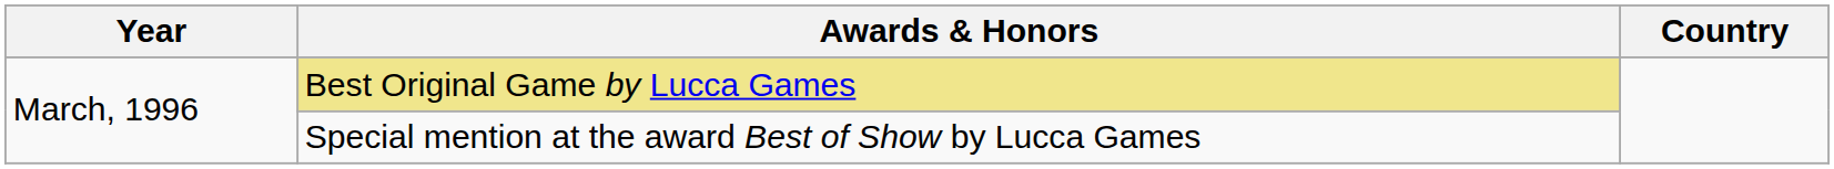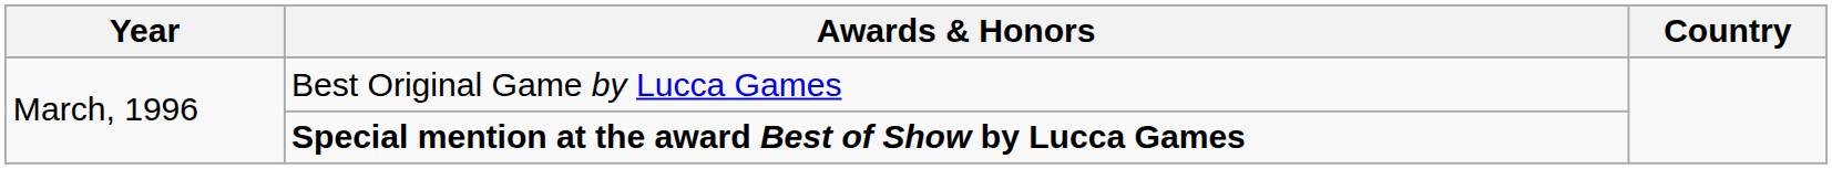Best Original Game by Lucca Games | Awards & Honors: khaki background -> no background
Special mention at the award Best of Show by Lucca Games | Awards & Honors: normal -> bold
